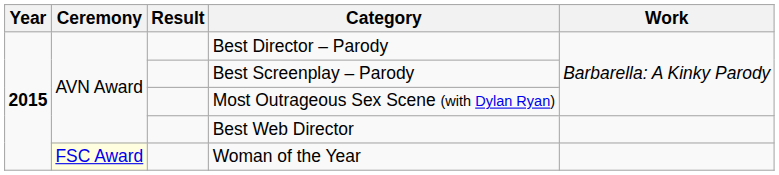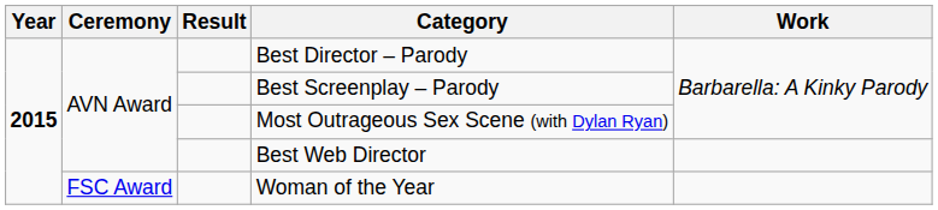Woman of the Year | Ceremony: lightyellow background -> no background
